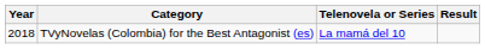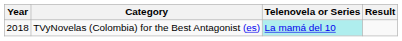TVyNovelas (Colombia) for the Best Antagonist (es) | Telenovela or Series: no background -> paleturquoise background
